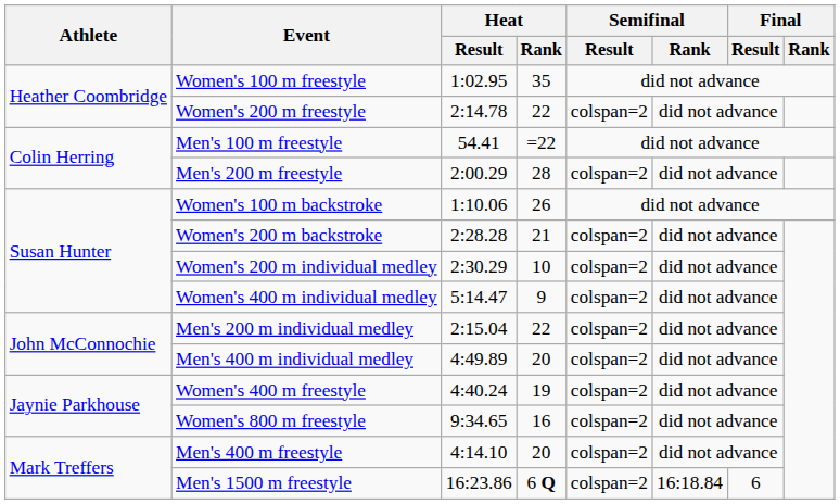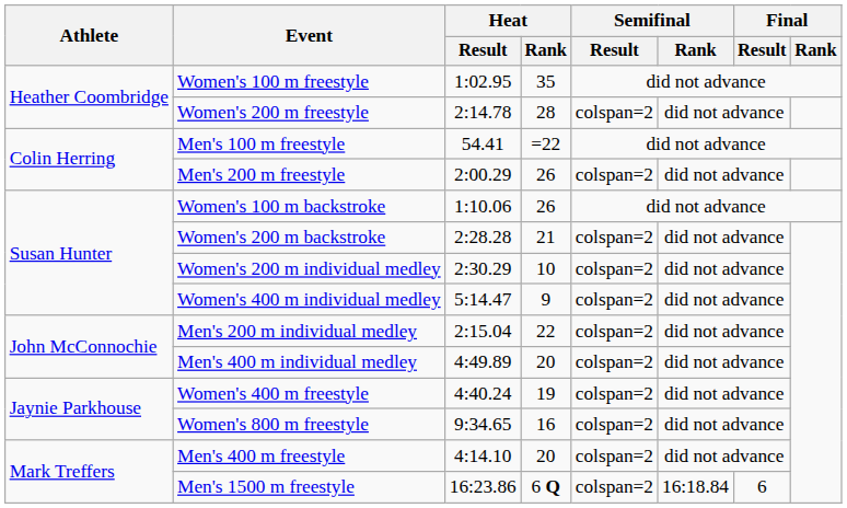Women's 200 m freestyle | Heat / Rank: 22 -> 28
Men's 200 m freestyle | Heat / Rank: 28 -> 26
